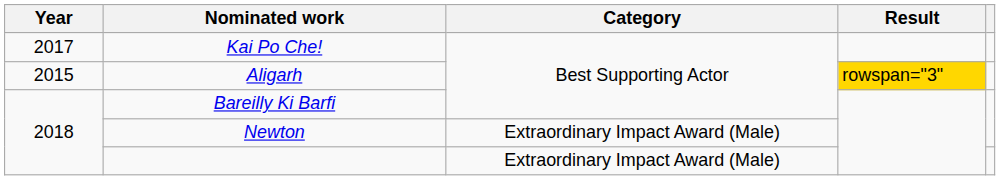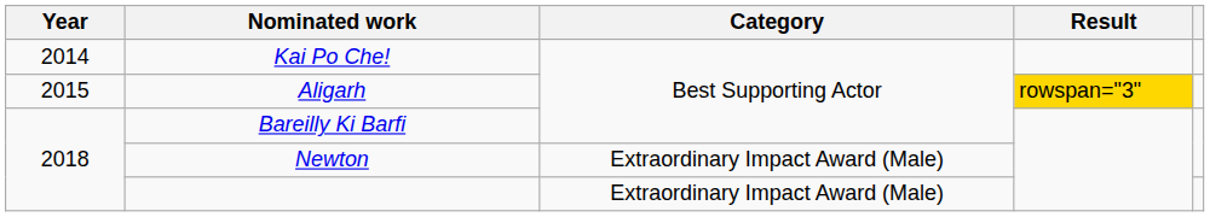Kai Po Che! | Year: 2017 -> 2014
